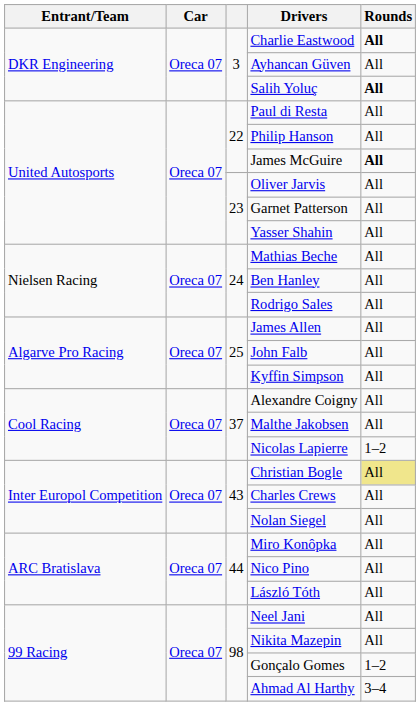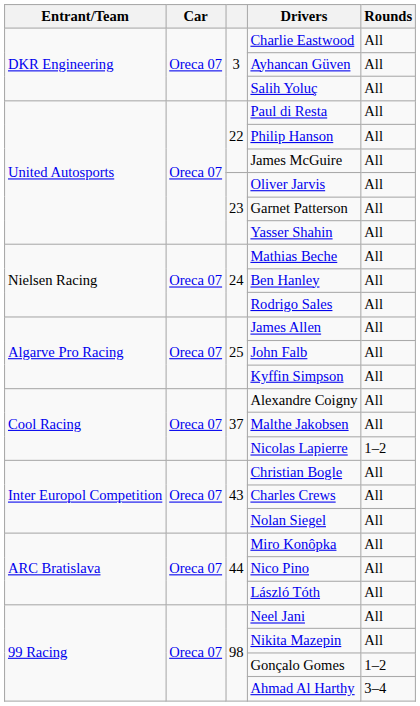Charlie Eastwood | Rounds: bold -> normal
Salih Yoluç | Rounds: bold -> normal
James McGuire | Rounds: bold -> normal
Christian Bogle | Rounds: khaki background -> no background
